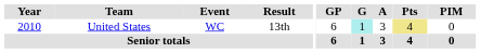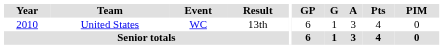United States | G: paleturquoise background -> no background
United States | Pts: khaki background -> no background
